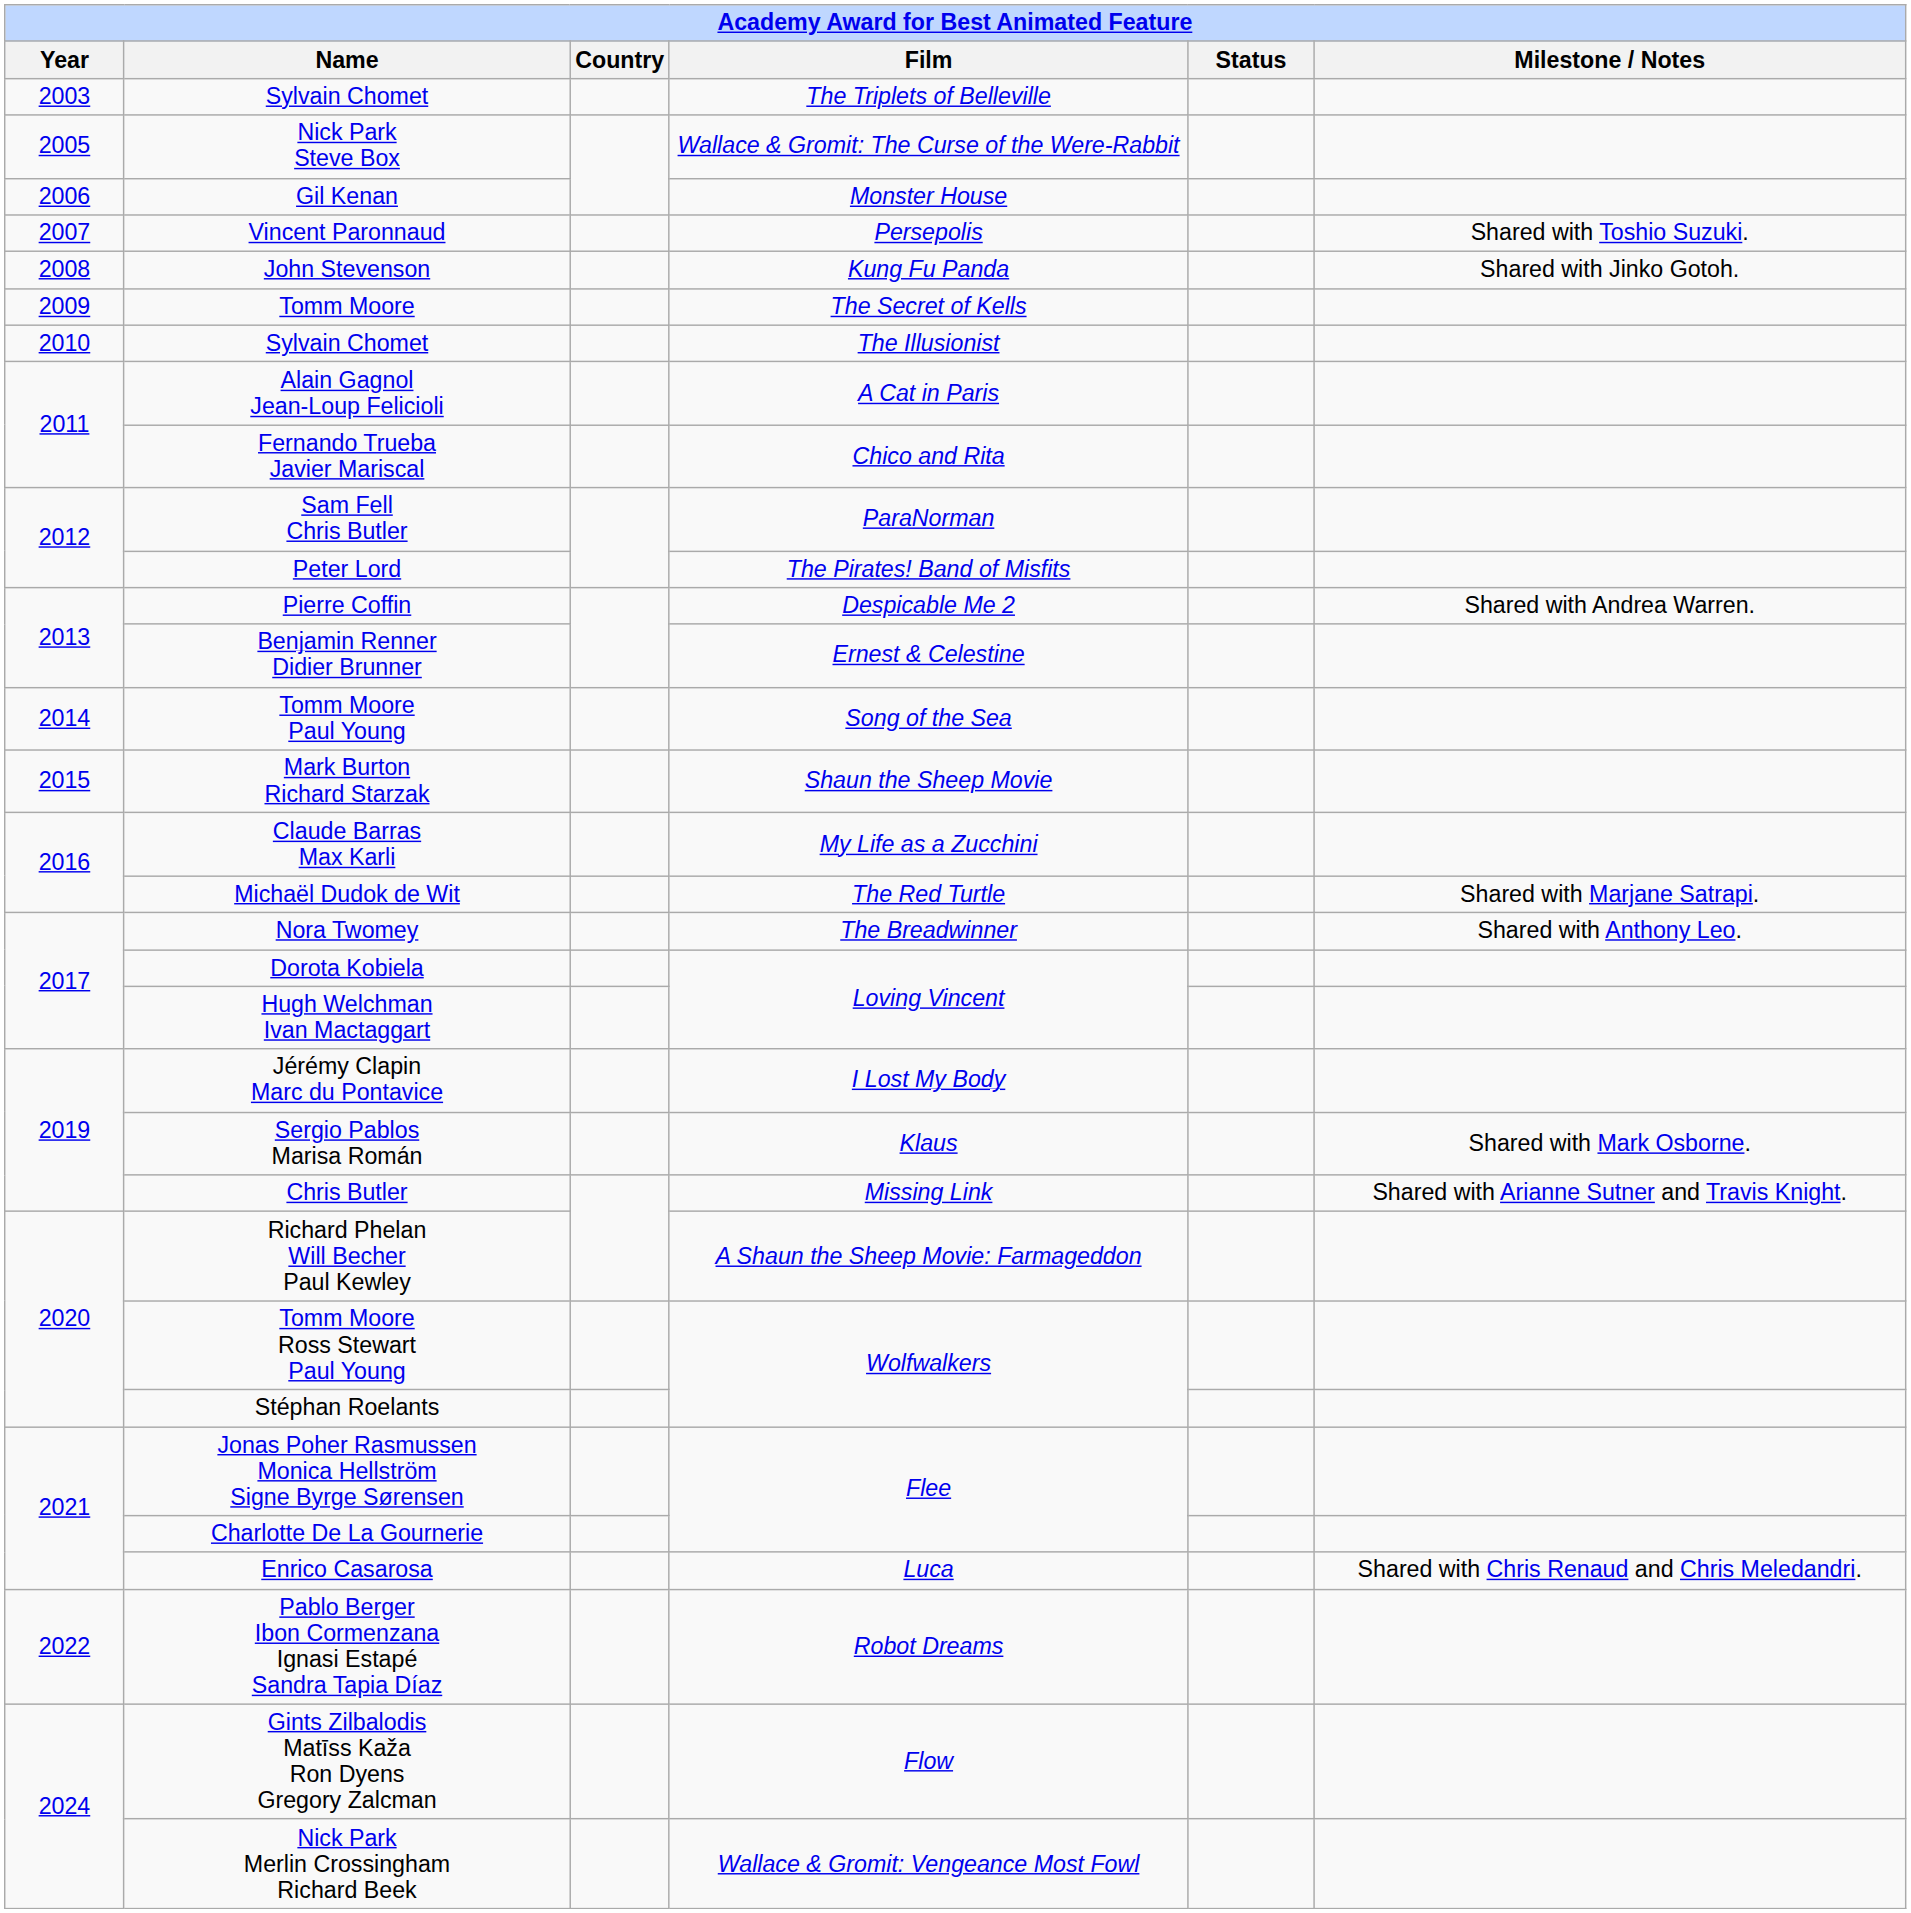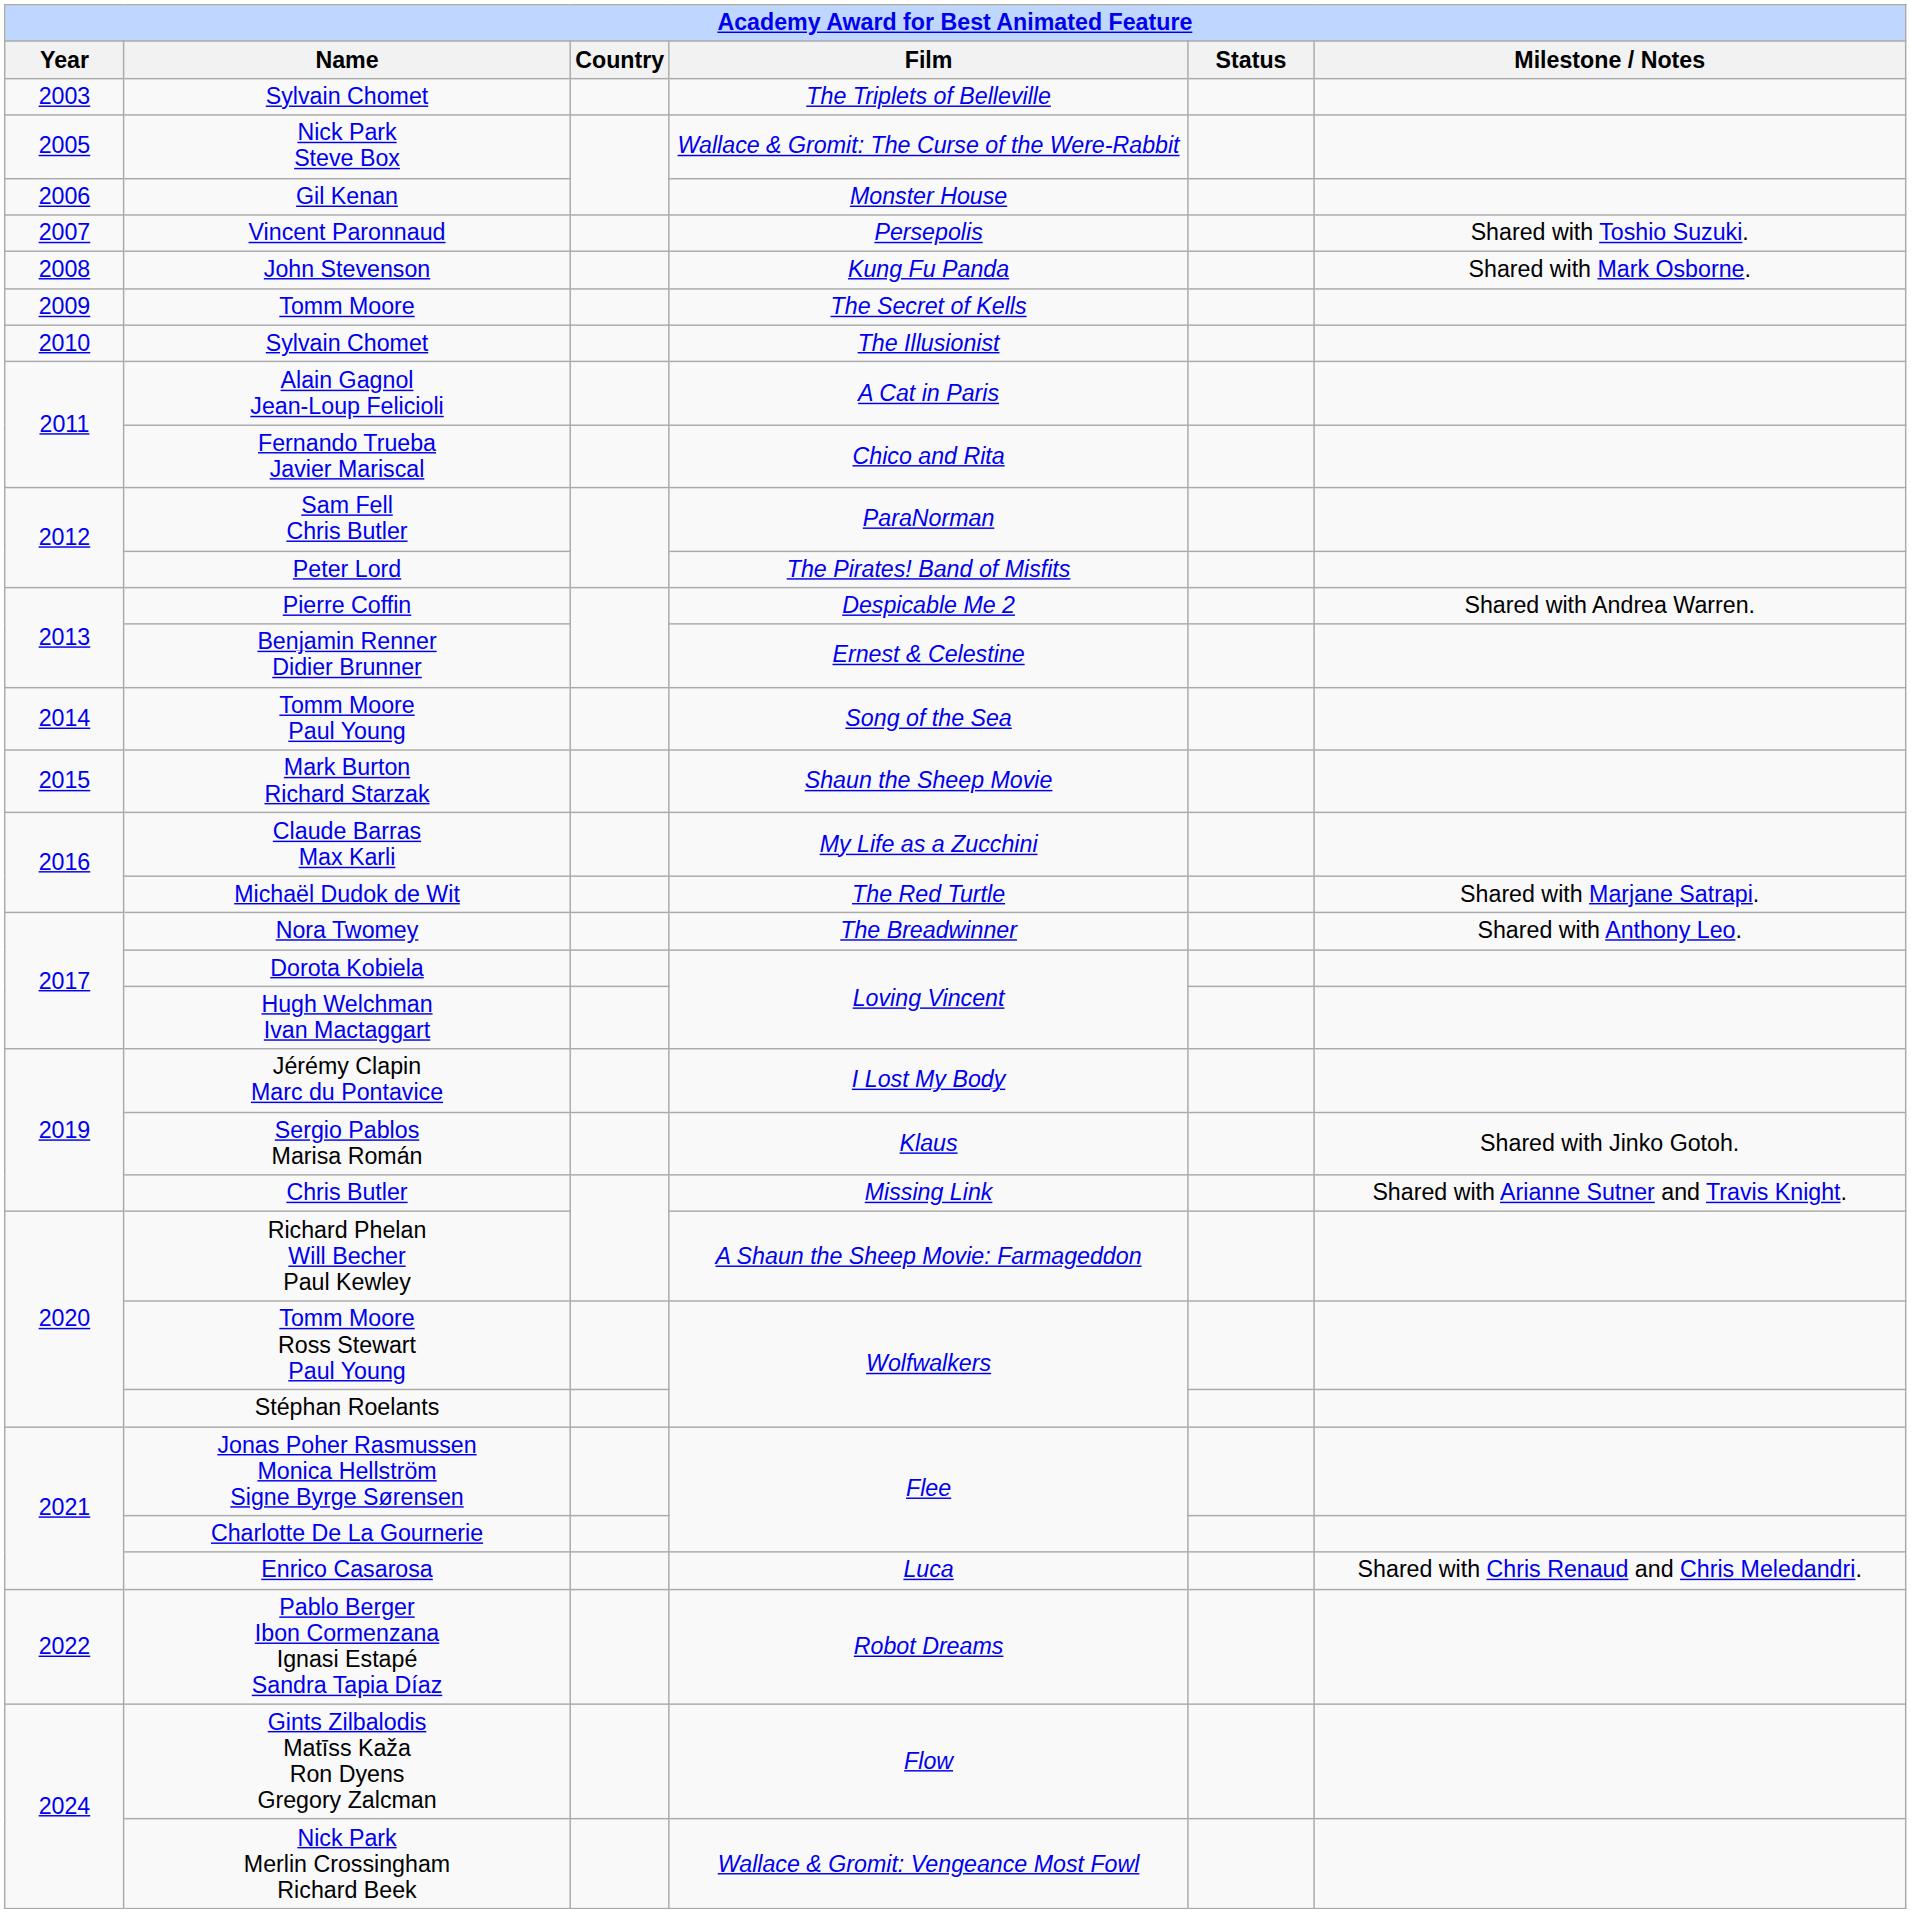John Stevenson | Milestone / Notes: Shared with Jinko Gotoh. -> Shared with Mark Osborne.
Sergio Pablos Marisa Román | Milestone / Notes: Shared with Mark Osborne. -> Shared with Jinko Gotoh.
